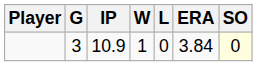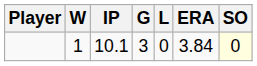columns swapped: G <-> W
row 2 | IP: 10.9 -> 10.1
